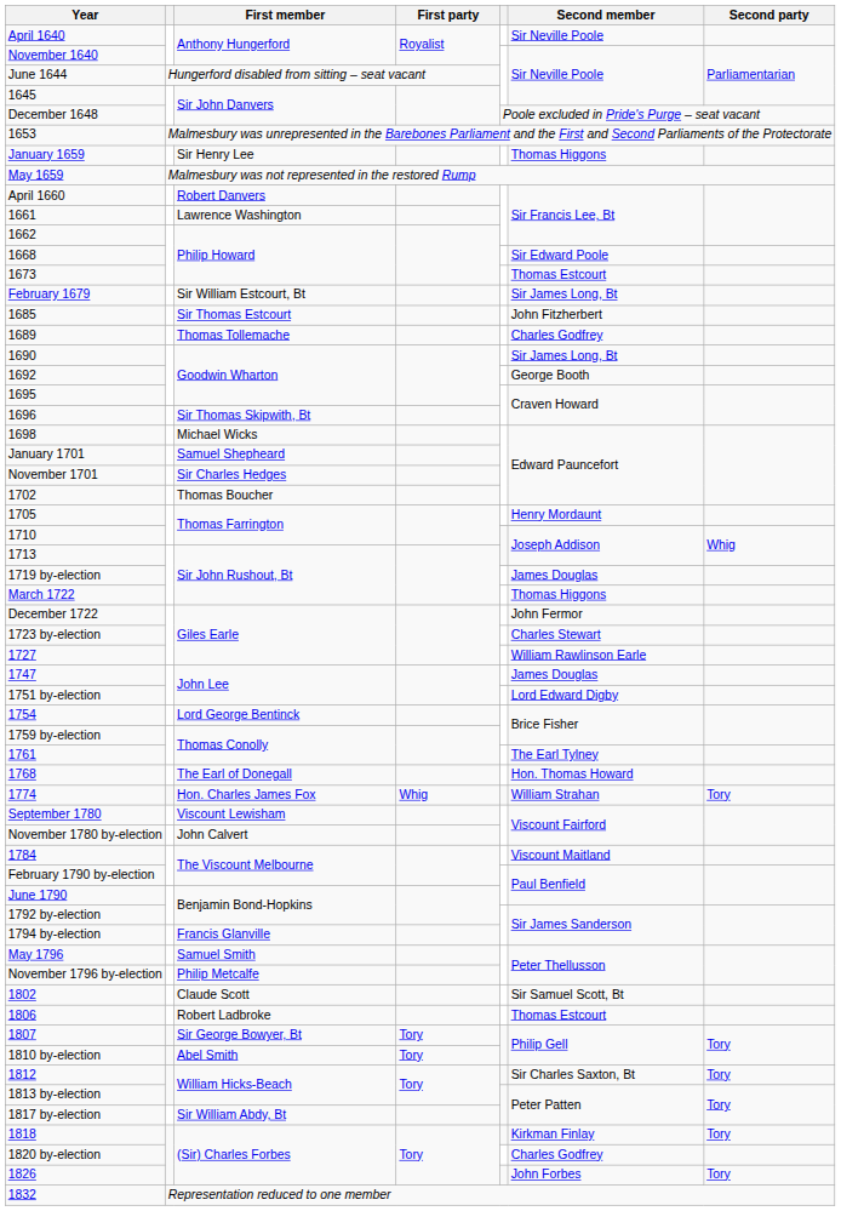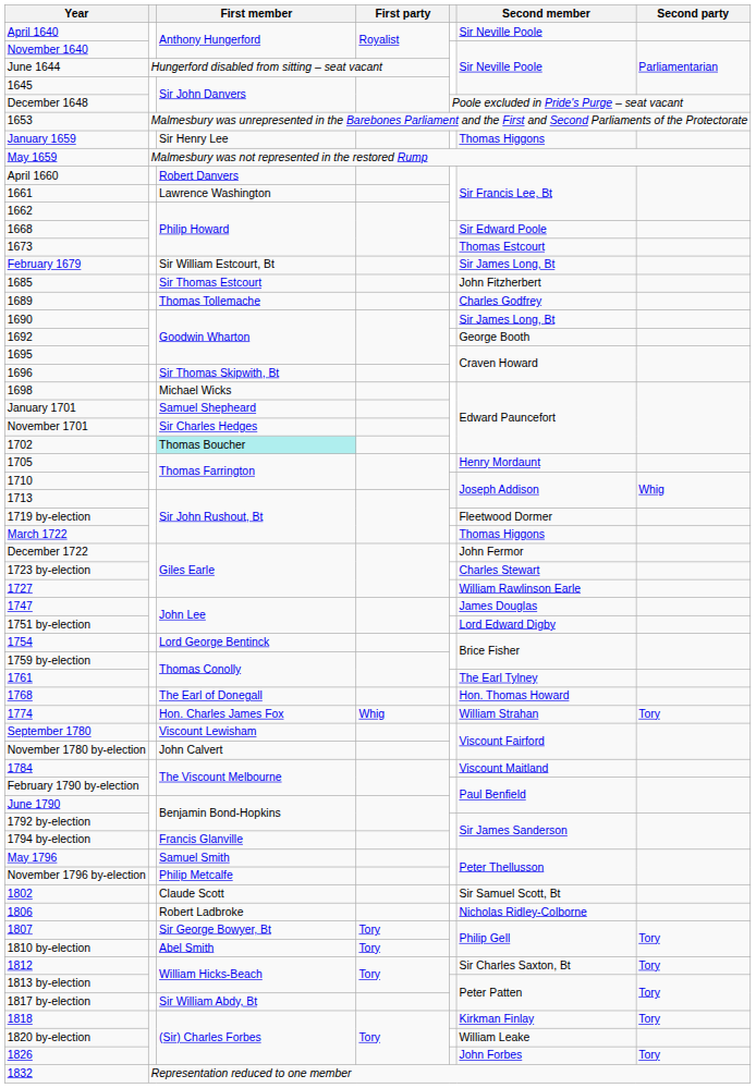1702 | First member: no background -> paleturquoise background
1719 by-election | Second member: James Douglas -> Fleetwood Dormer
1806 | Second member: Thomas Estcourt -> Nicholas Ridley-Colborne
1820 by-election | Second member: Charles Godfrey -> William Leake
